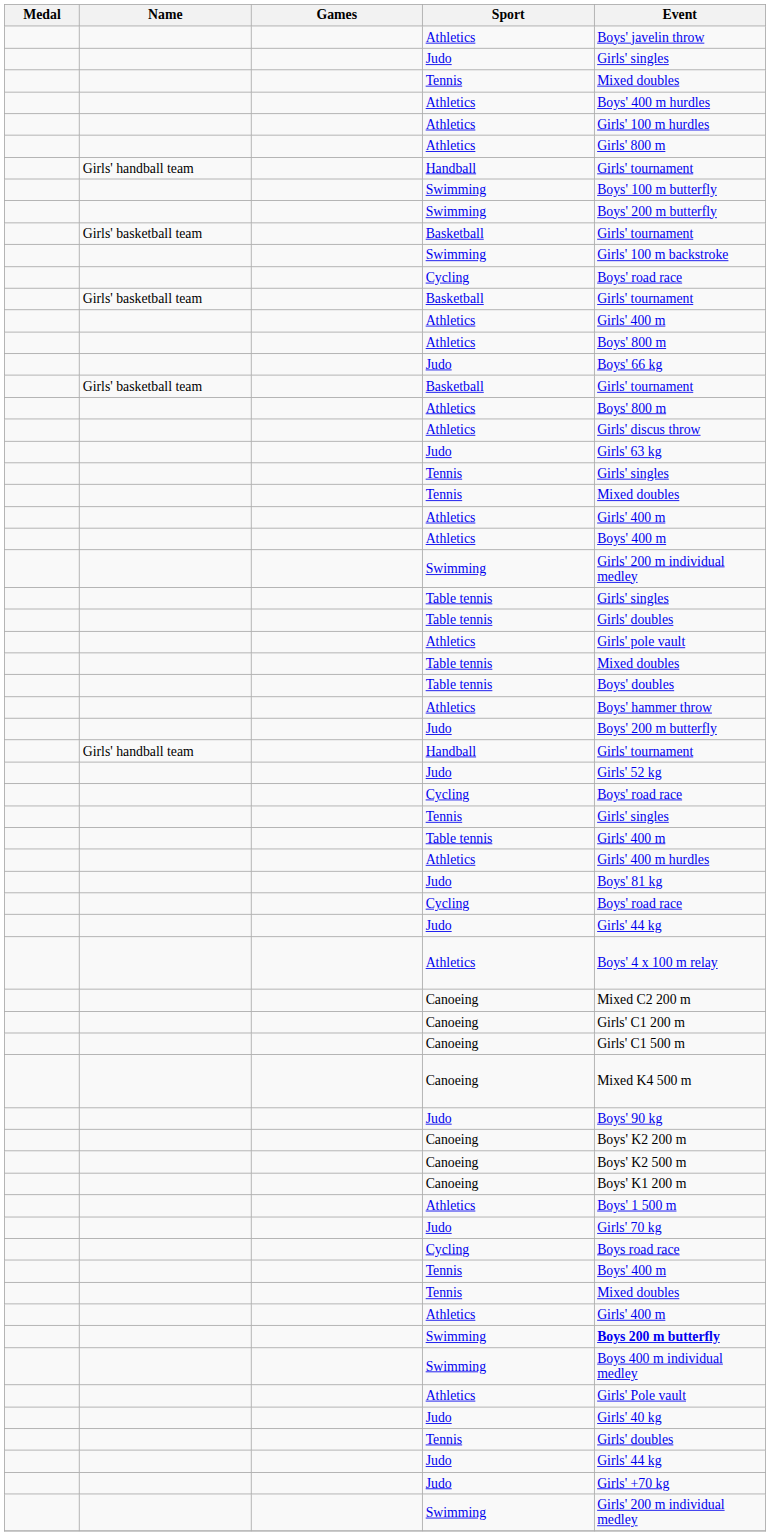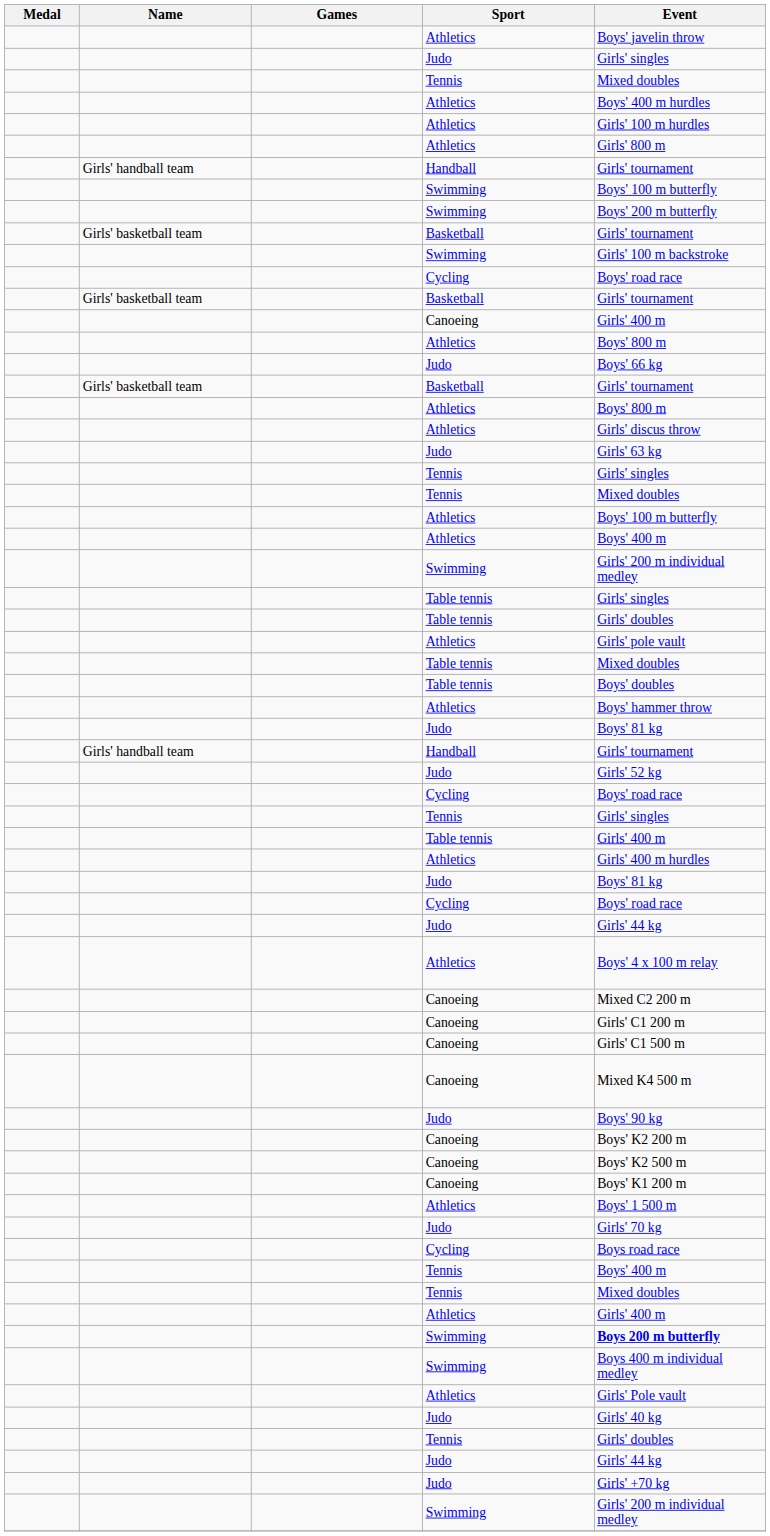row 15 | Sport: Athletics -> Canoeing
row 24 | Event: Girls' 400 m -> Boys' 100 m butterfly
row 33 | Event: Boys' 200 m butterfly -> Boys' 81 kg
